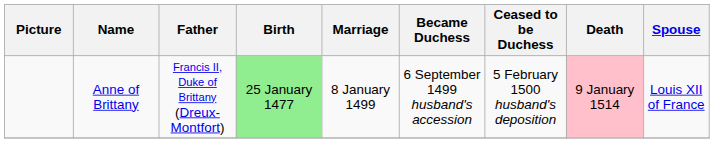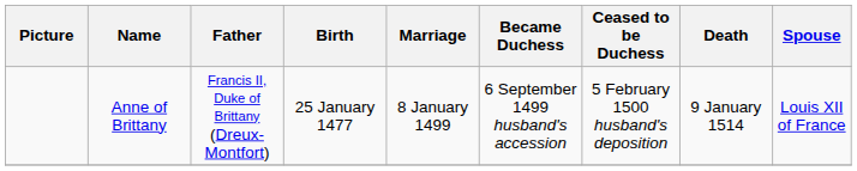Anne of Brittany | Birth: lightgreen background -> no background
Anne of Brittany | Death: pink background -> no background
